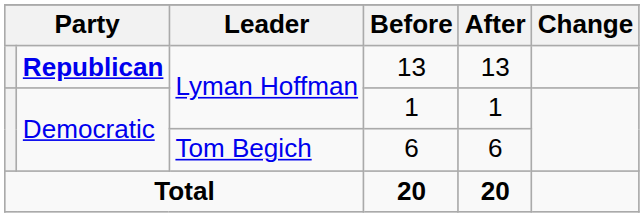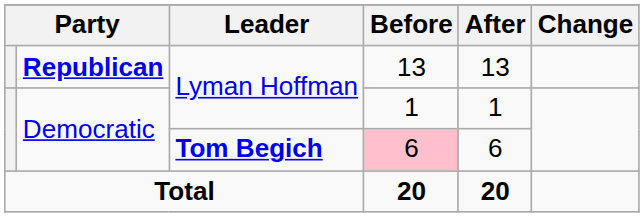row 4 | Leader: normal -> bold
row 4 | Before: no background -> pink background
